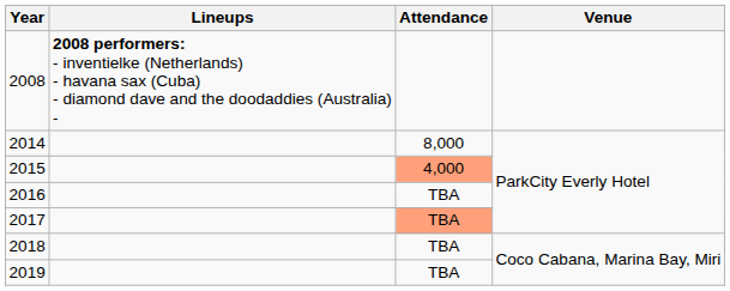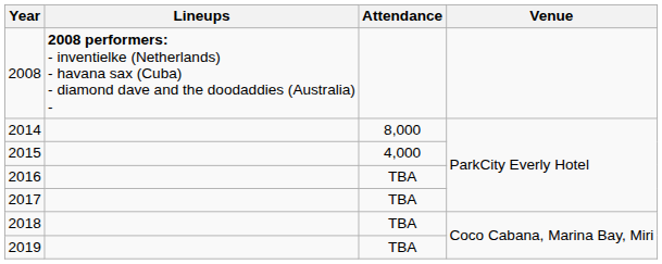2015 | Attendance: lightsalmon background -> no background
2017 | Attendance: lightsalmon background -> no background
